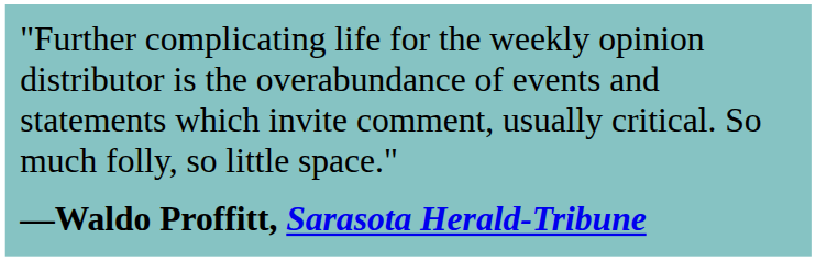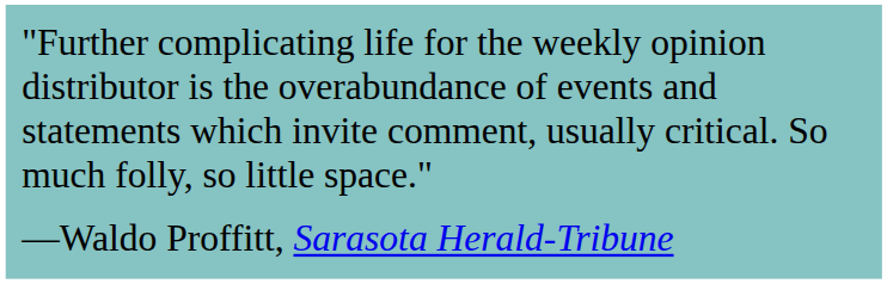row 2 | column 1: bold -> normal
